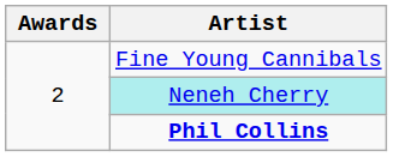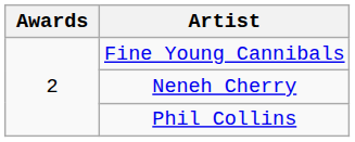Neneh Cherry | Artist: paleturquoise background -> no background
Phil Collins | Artist: bold -> normal
